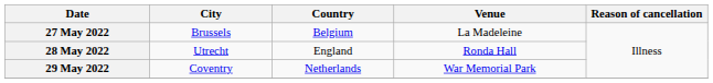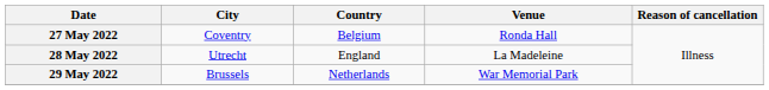27 May 2022 | City: Brussels -> Coventry
27 May 2022 | Venue: La Madeleine -> Ronda Hall
28 May 2022 | Venue: Ronda Hall -> La Madeleine
29 May 2022 | City: Coventry -> Brussels
